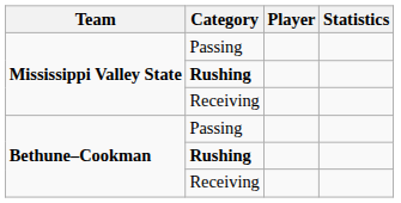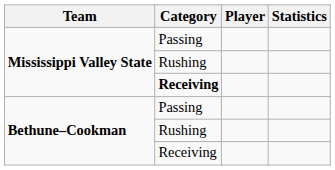Mississippi Valley State / Rushing | Category: bold -> normal
Mississippi Valley State / Receiving | Category: normal -> bold
Bethune–Cookman / Rushing | Category: bold -> normal
